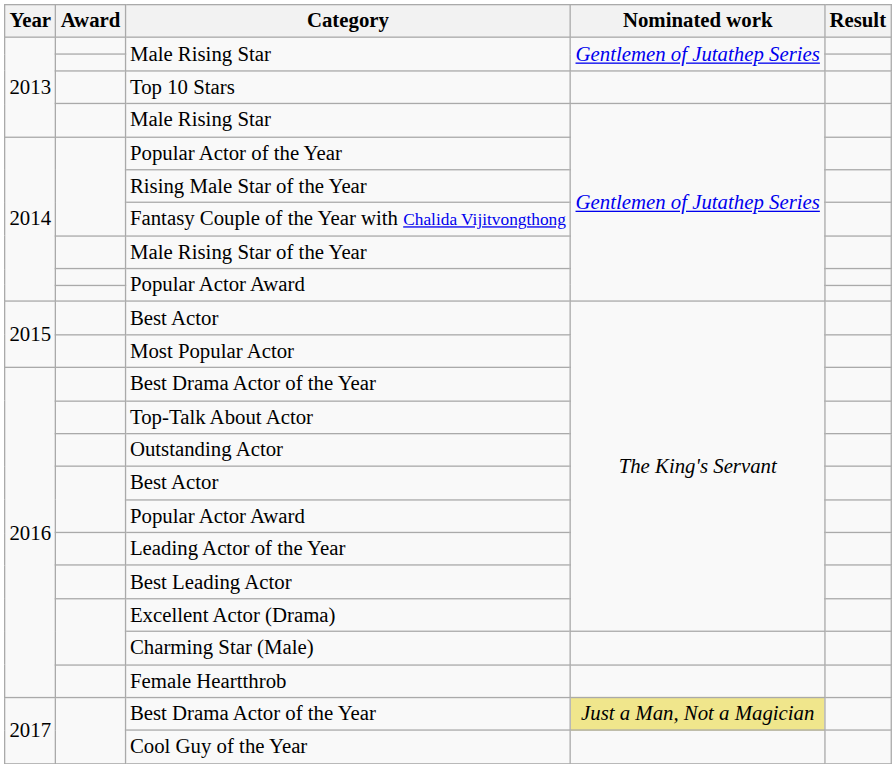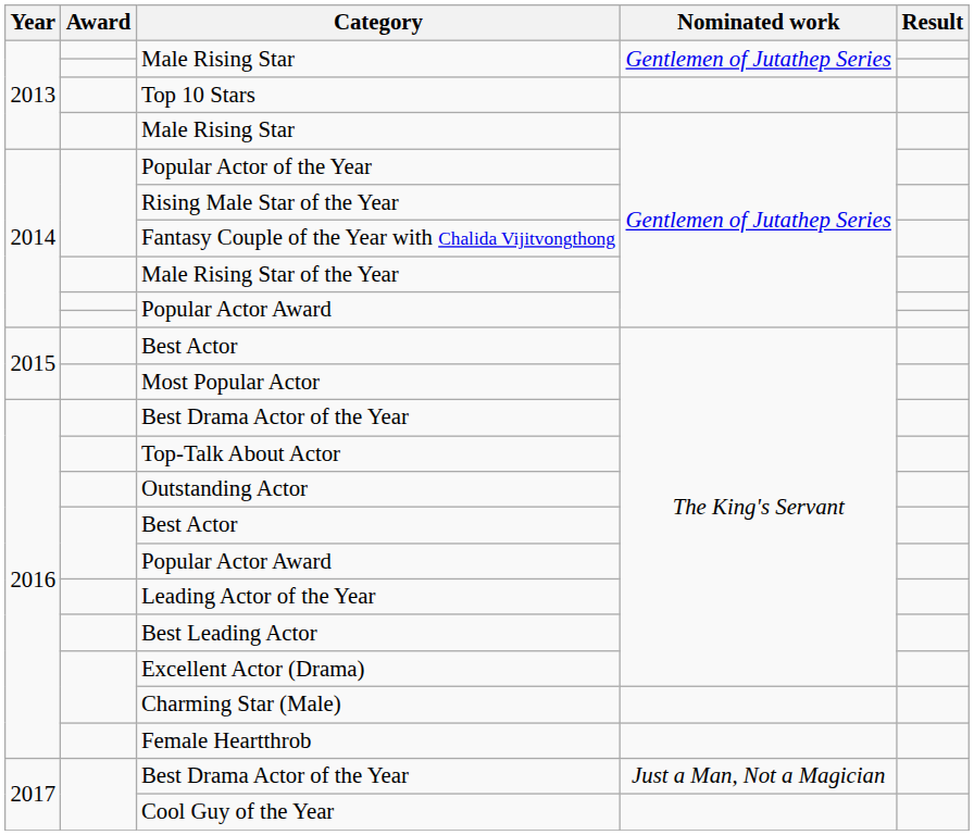2017 / Best Drama Actor of the Year | Nominated work: khaki background -> no background
